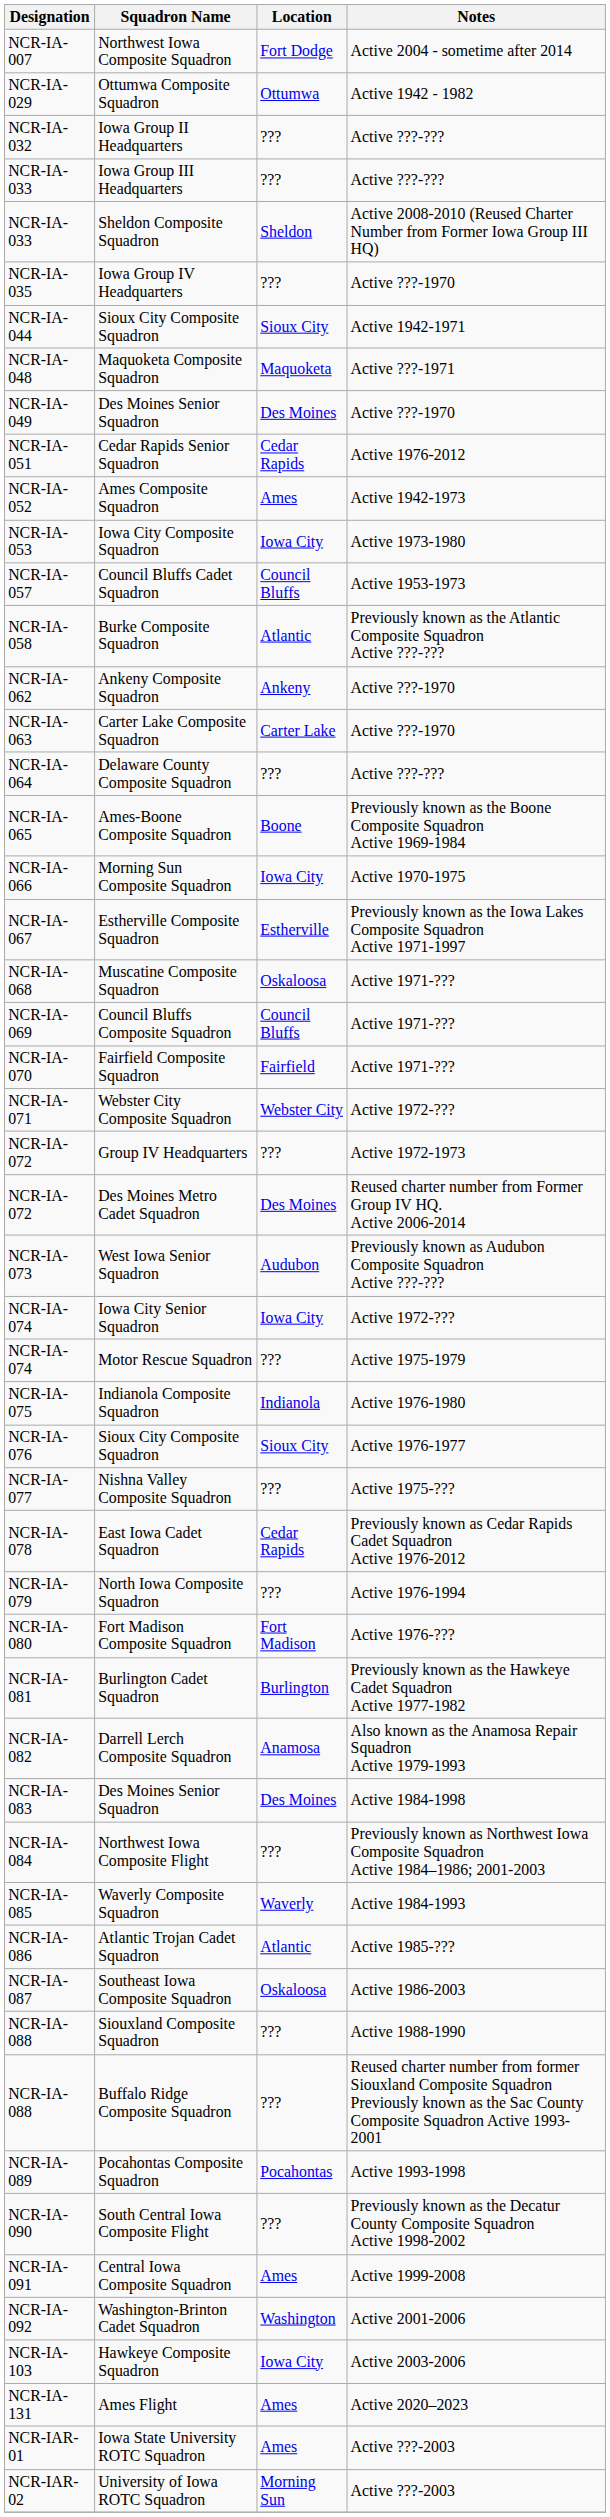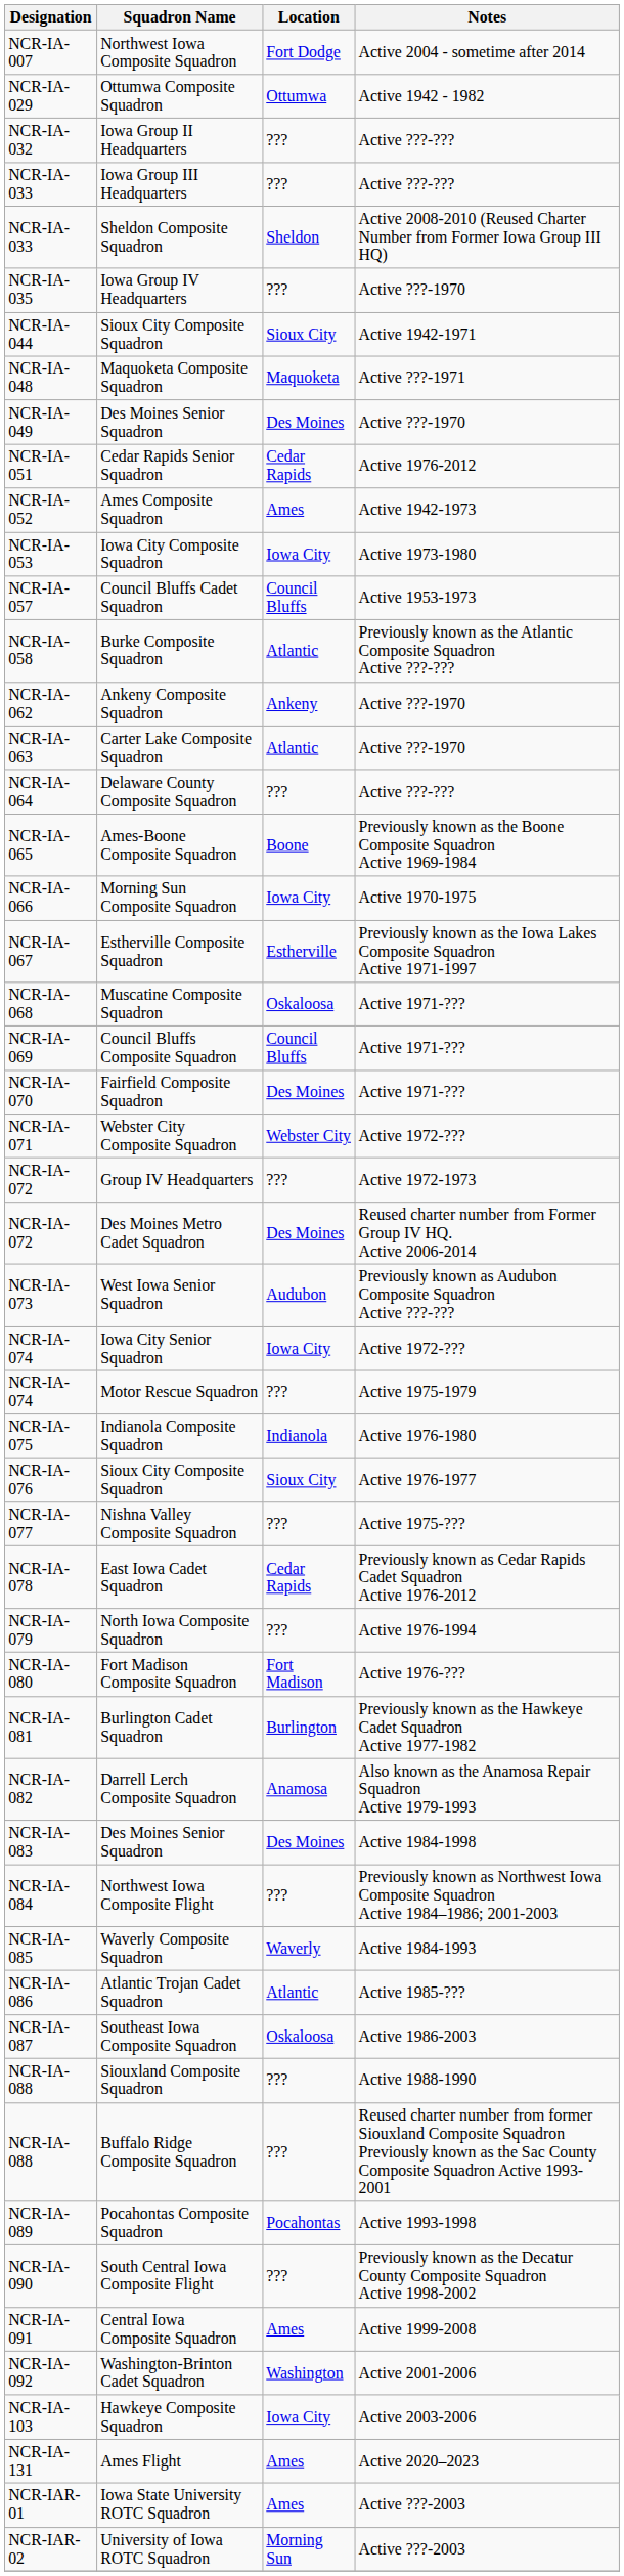Carter Lake Composite Squadron | Location: Carter Lake -> Atlantic
Fairfield Composite Squadron | Location: Fairfield -> Des Moines
